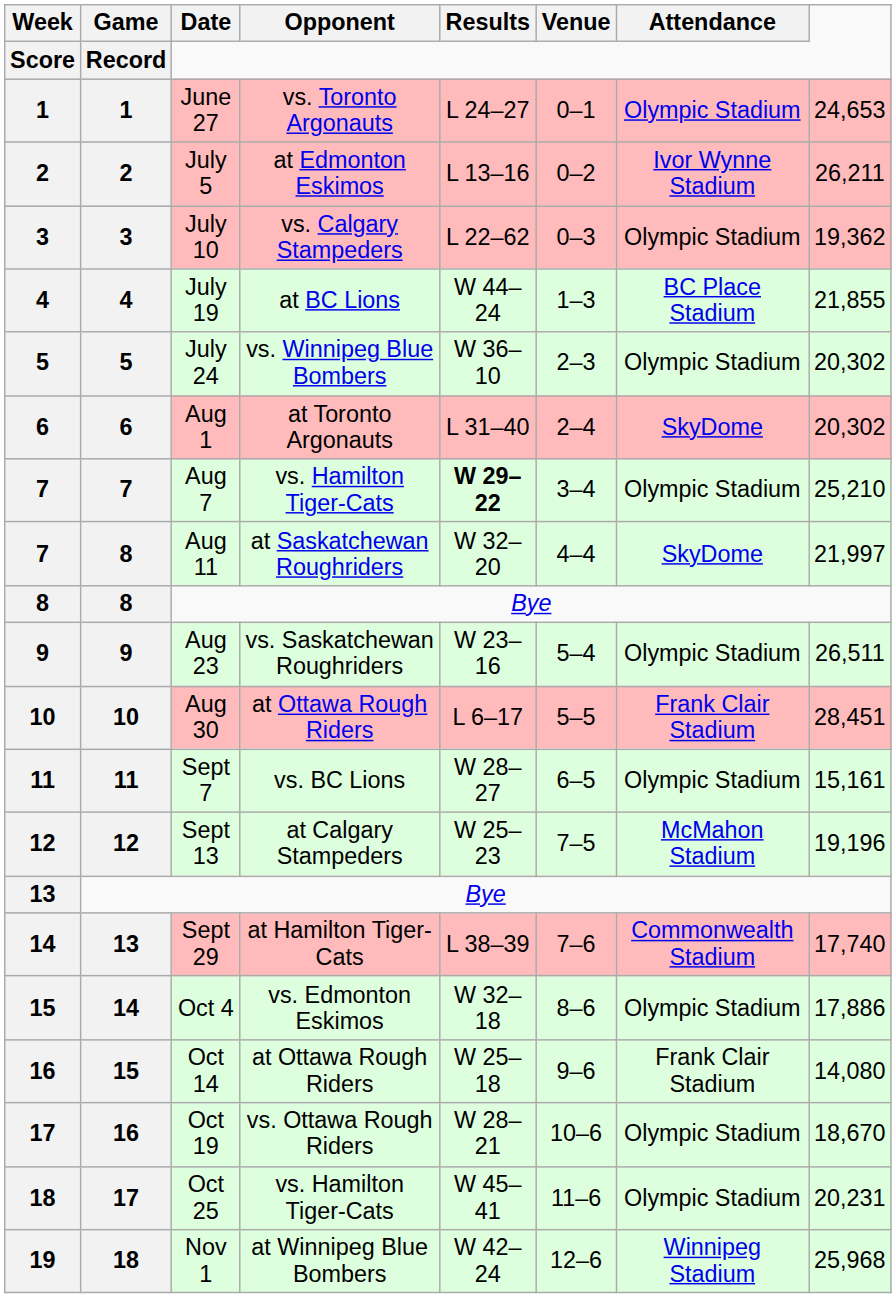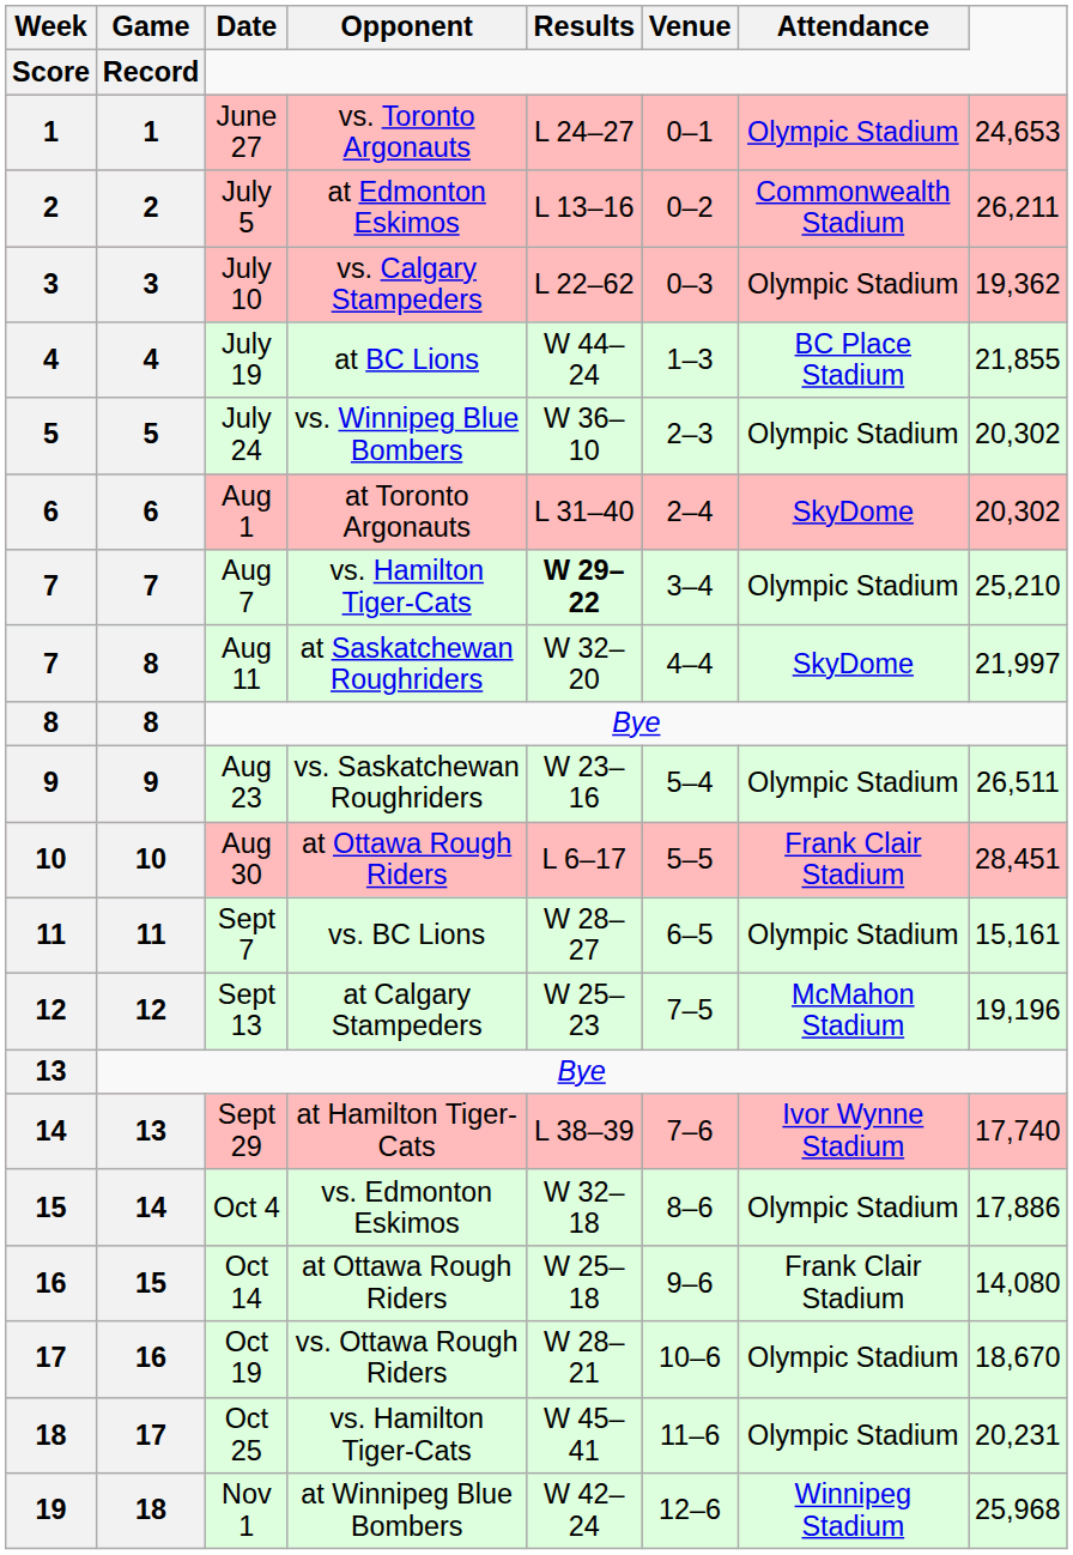July 5 | Attendance: Ivor Wynne Stadium -> Commonwealth Stadium
Sept 29 | Attendance: Commonwealth Stadium -> Ivor Wynne Stadium
